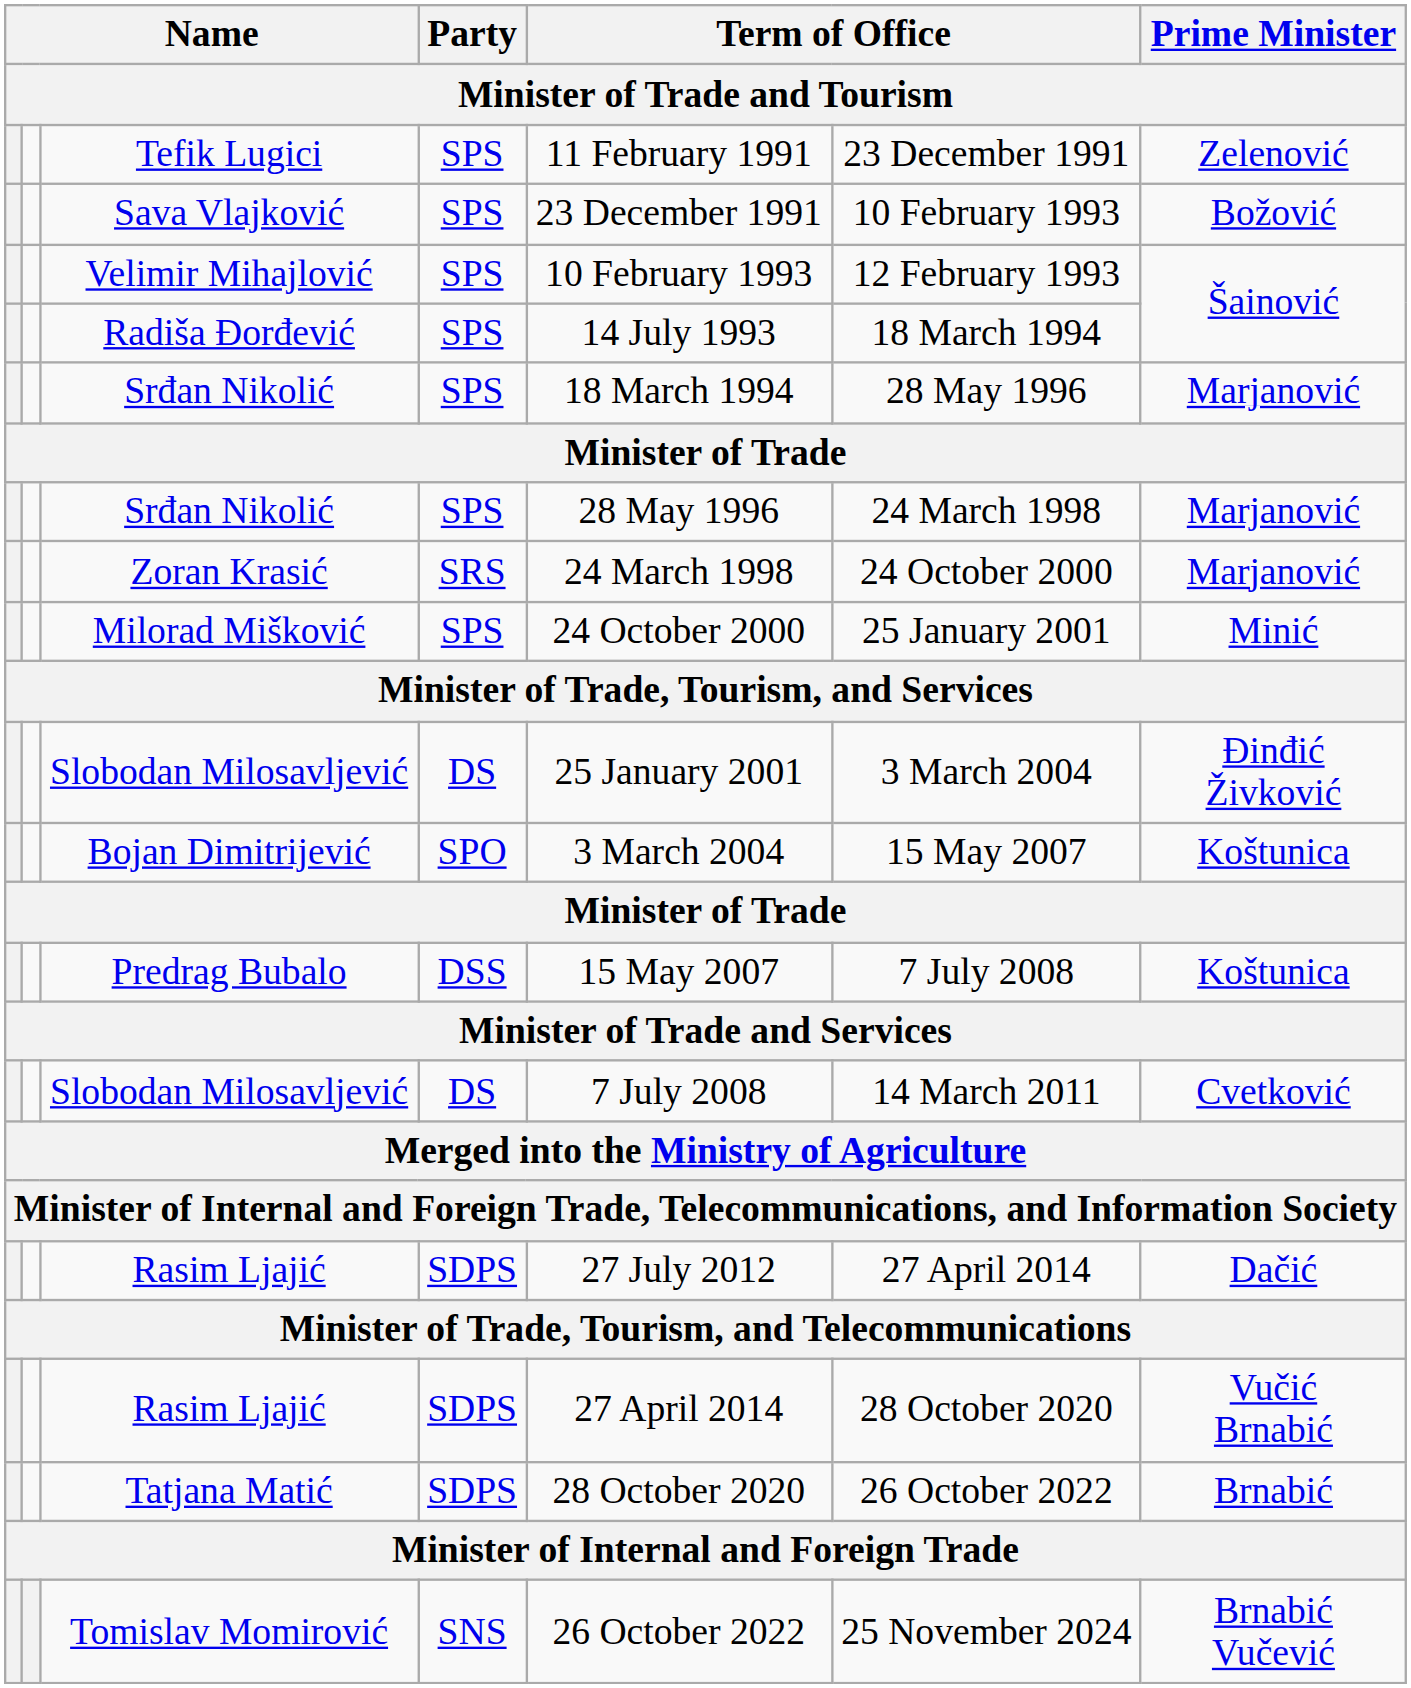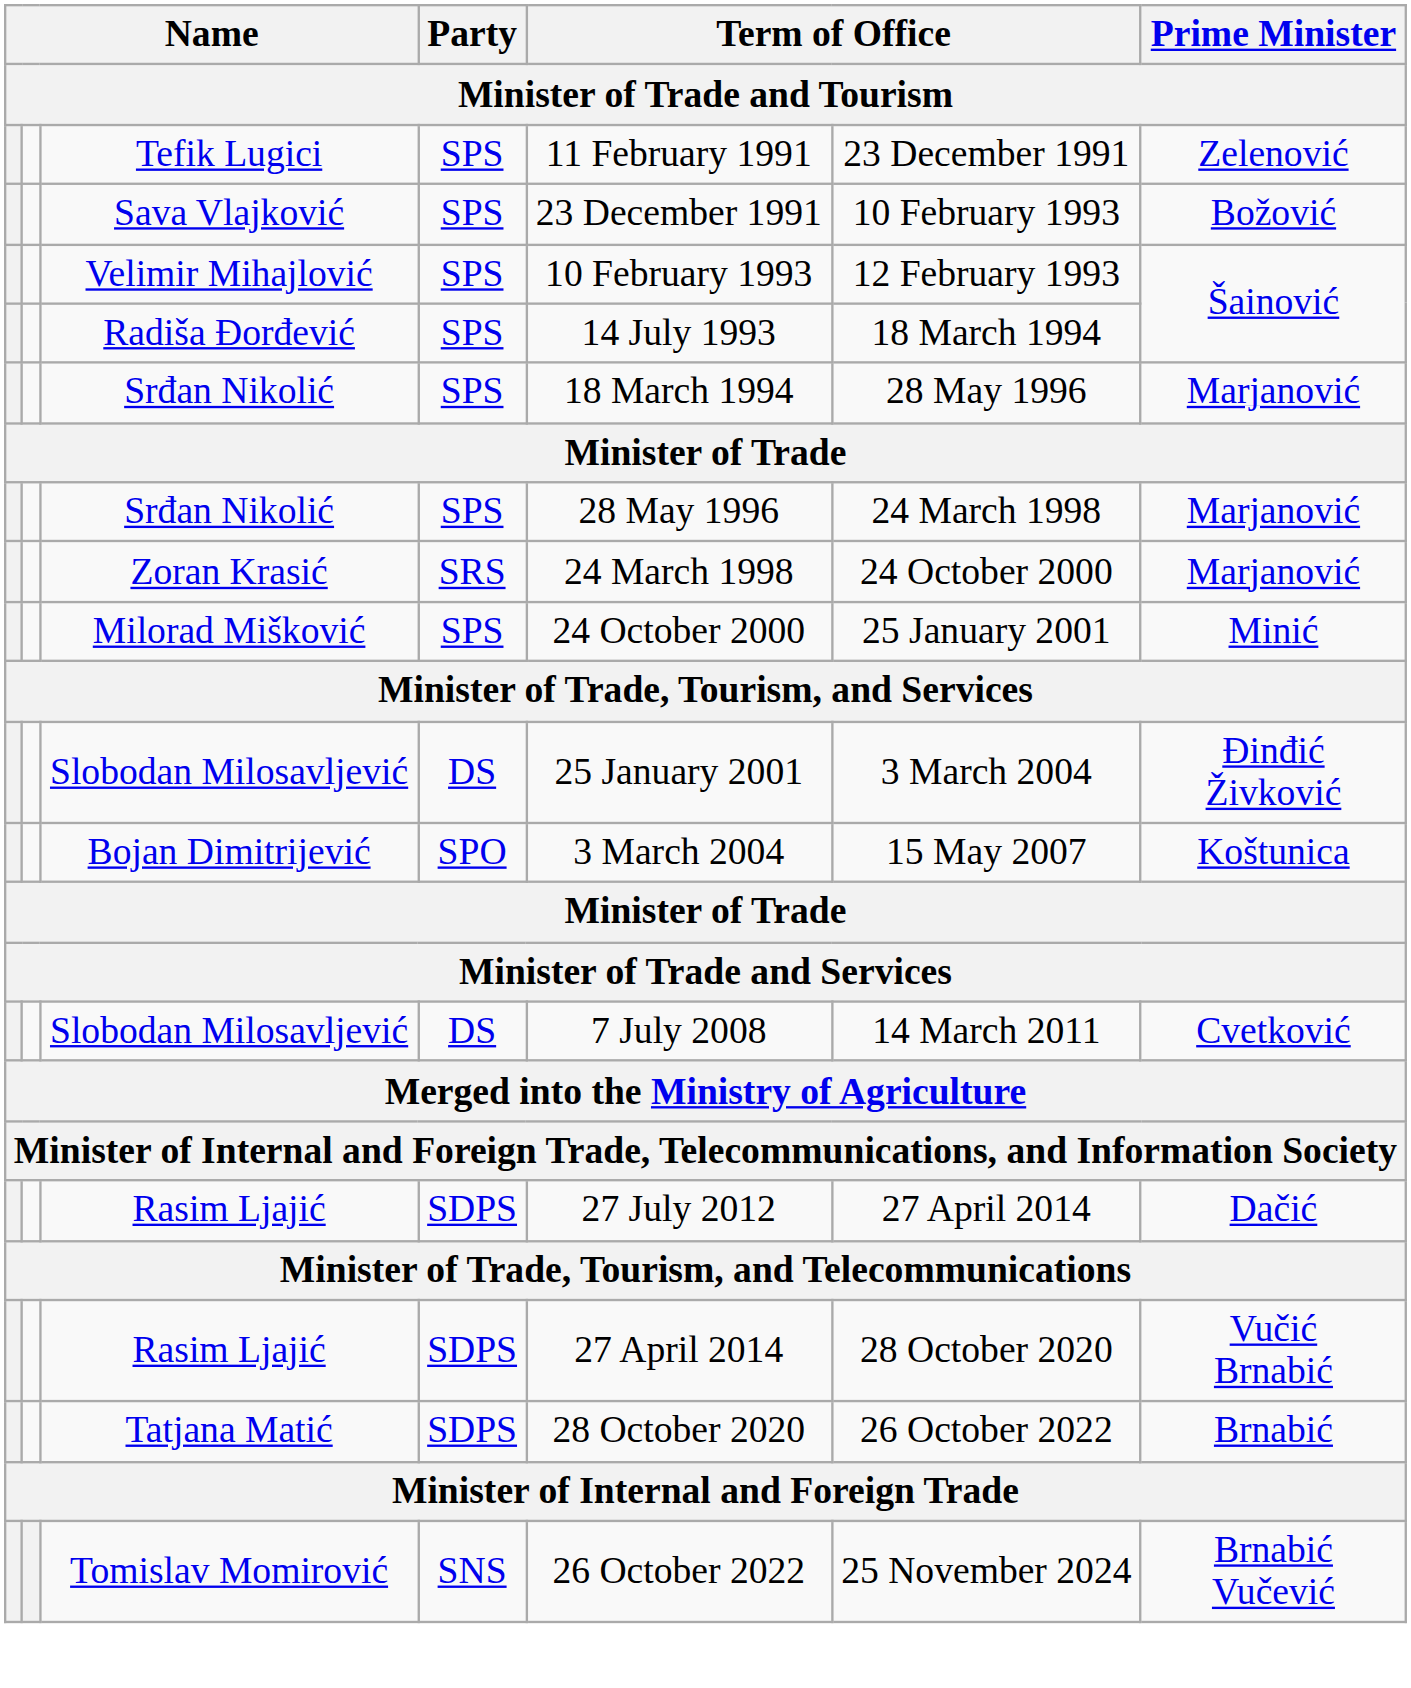- row: Predrag Bubalo | DSS | 15 May 2007 | 7 July 2008 | Koštunica
